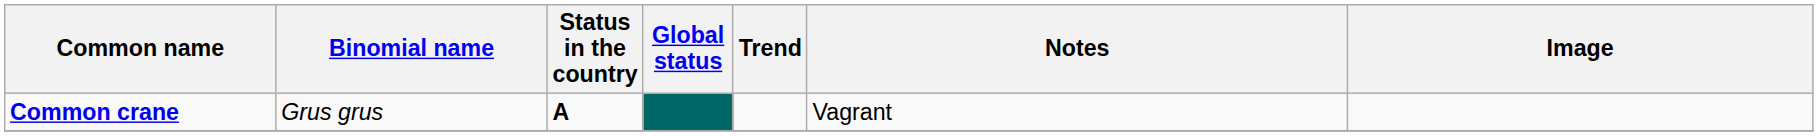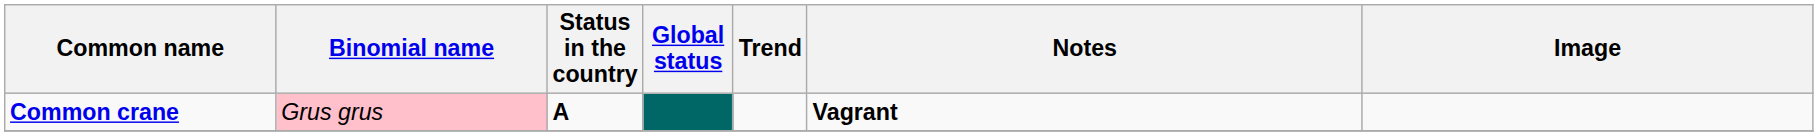Common crane | Binomial name: no background -> pink background
Common crane | Notes: normal -> bold
